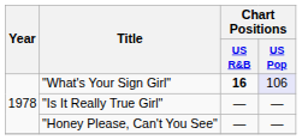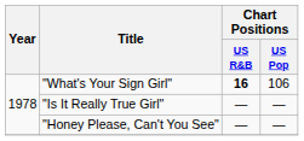"What's Your Sign Girl" | Chart Positions / US Pop: lavender background -> no background
